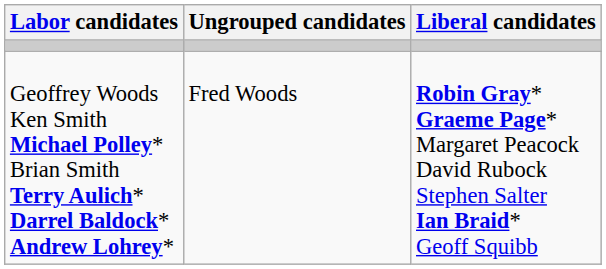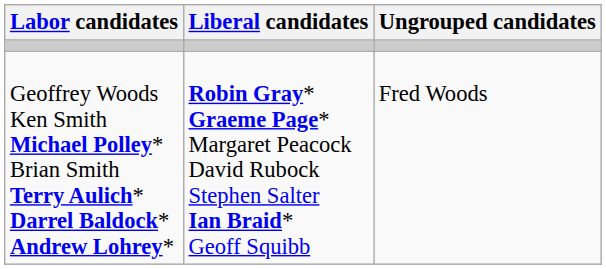columns swapped: Liberal candidates <-> Ungrouped candidates
